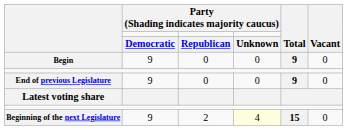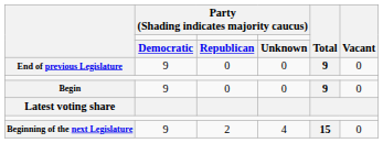rows swapped: End of previous Legislature <-> Begin
Beginning of the next Legislature | column 4: lightyellow background -> no background
